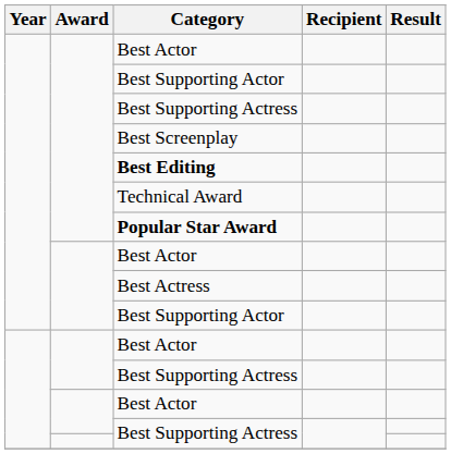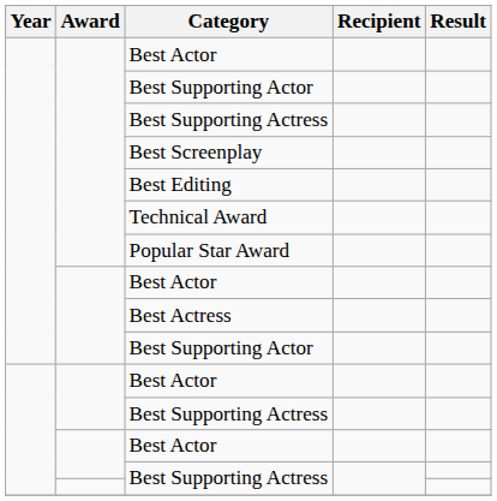Best Editing | Category: bold -> normal
Popular Star Award | Category: bold -> normal
